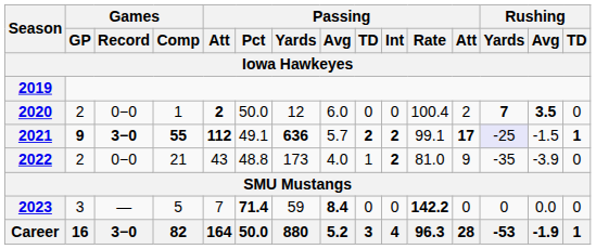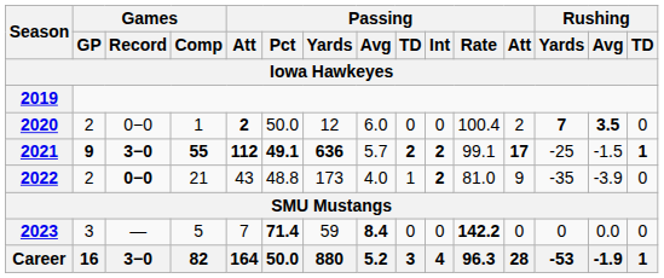2021 | Passing / Pct / Iowa Hawkeyes: normal -> bold
2021 | Rushing / Yards / Iowa Hawkeyes: lavender background -> no background
2022 | Games / Record / Iowa Hawkeyes: normal -> bold
